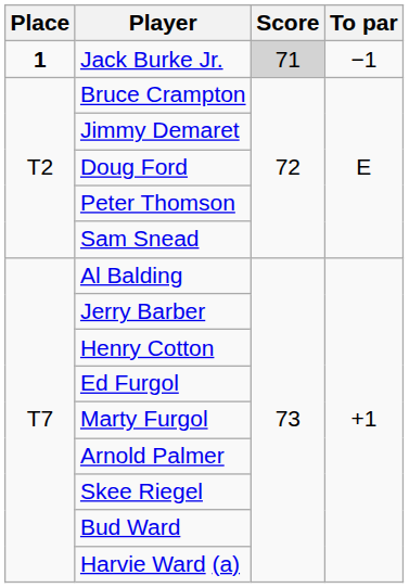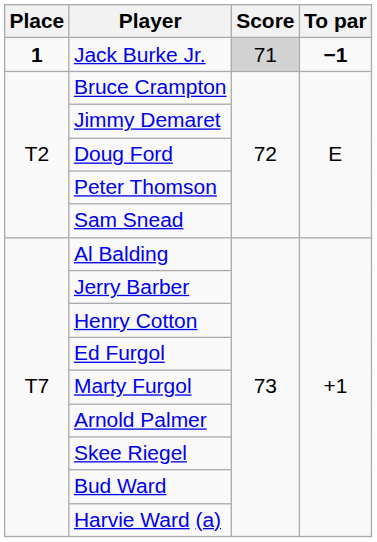Jack Burke Jr. | To par: normal -> bold
